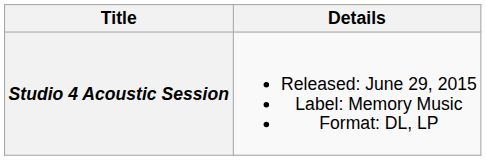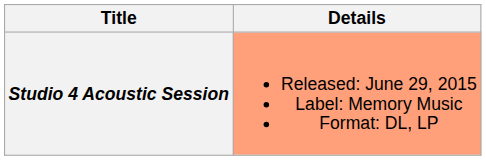Studio 4 Acoustic Session | Details: no background -> lightsalmon background
